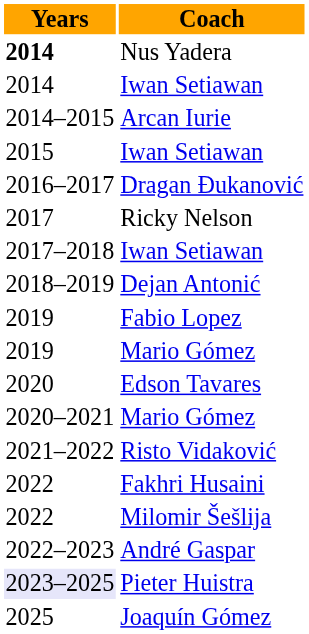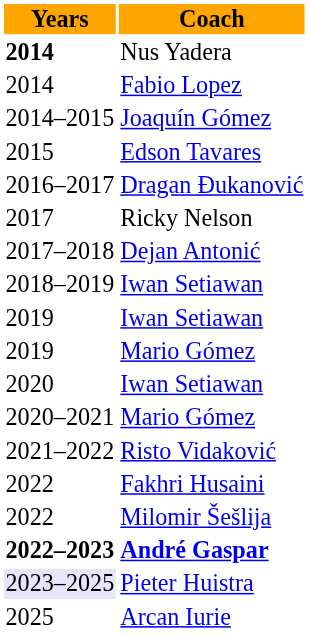row 3 | Coach: Iwan Setiawan -> Fabio Lopez
row 4 | Coach: Arcan Iurie -> Joaquín Gómez
row 5 | Coach: Iwan Setiawan -> Edson Tavares
row 8 | Coach: Iwan Setiawan -> Dejan Antonić
row 9 | Coach: Dejan Antonić -> Iwan Setiawan
row 10 | Coach: Fabio Lopez -> Iwan Setiawan
row 12 | Coach: Edson Tavares -> Iwan Setiawan
row 17 | Years: normal -> bold
row 17 | Coach: normal -> bold
row 19 | Coach: Joaquín Gómez -> Arcan Iurie
